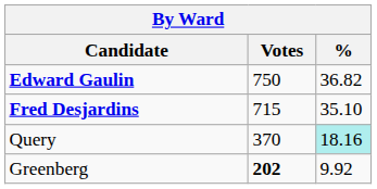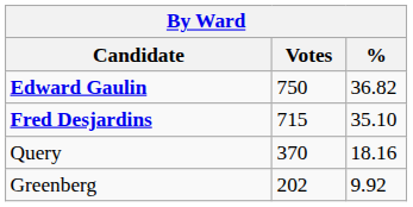Query | %: paleturquoise background -> no background
Greenberg | Votes: bold -> normal
